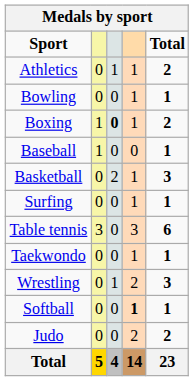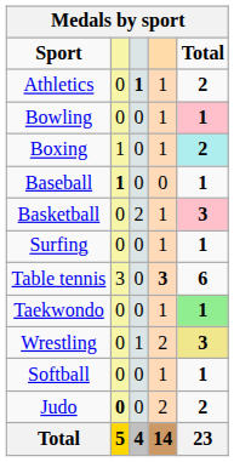Athletics | column 3: normal -> bold
Bowling | Total: no background -> pink background
Boxing | column 3: bold -> normal
Boxing | Total: no background -> paleturquoise background
Baseball | column 2: normal -> bold
Basketball | Total: no background -> pink background
Table tennis | column 4: normal -> bold
Taekwondo | Total: no background -> lightgreen background
Wrestling | Total: no background -> khaki background
Softball | column 4: bold -> normal
Judo | column 2: normal -> bold
